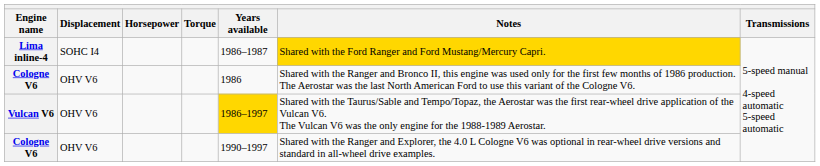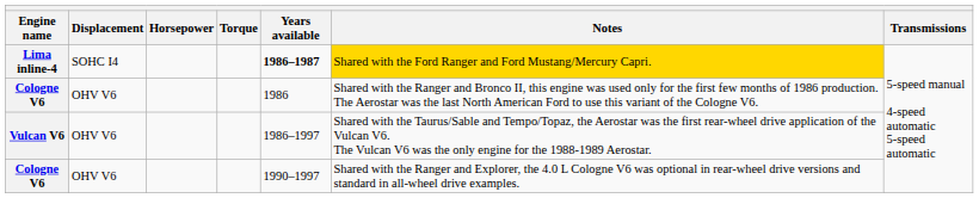Lima inline-4 | Years available: normal -> bold
Vulcan V6 | Years available: gold background -> no background
